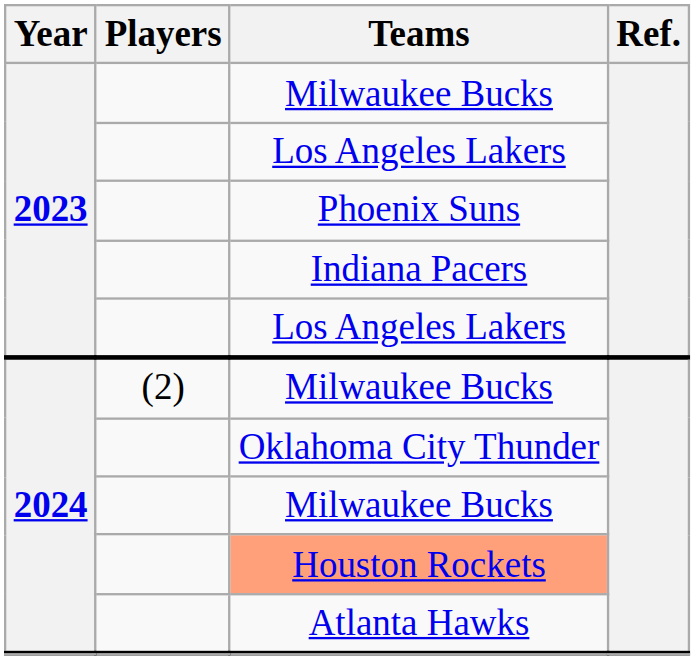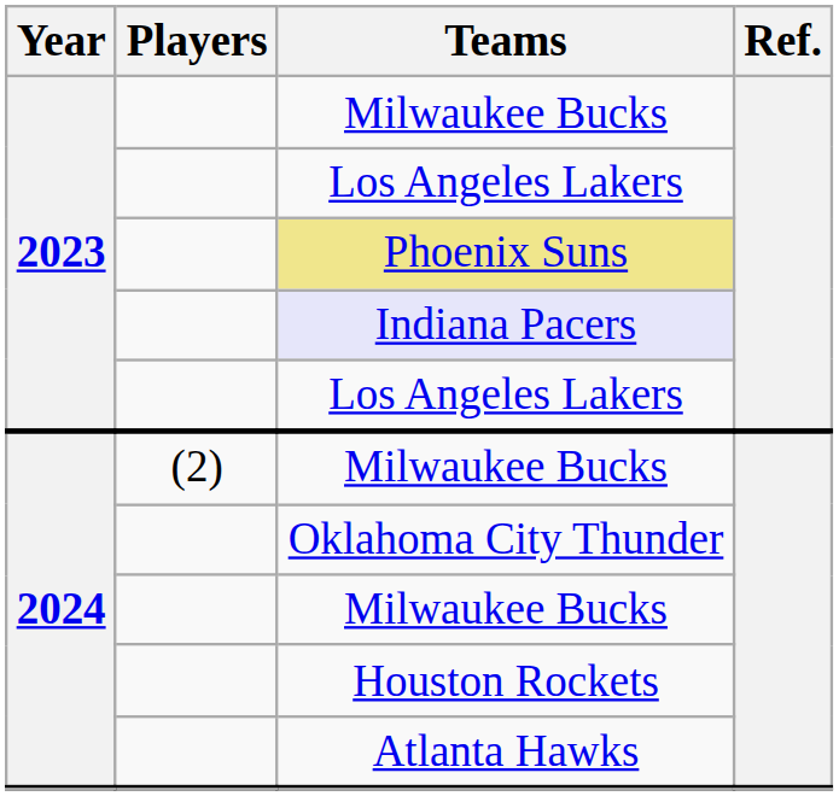Phoenix Suns | Teams: no background -> khaki background
Indiana Pacers | Teams: no background -> lavender background
Houston Rockets | Teams: lightsalmon background -> no background
